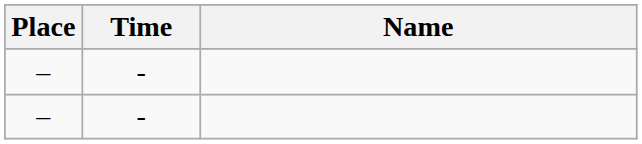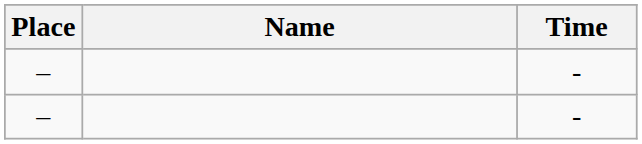columns swapped: Name <-> Time
